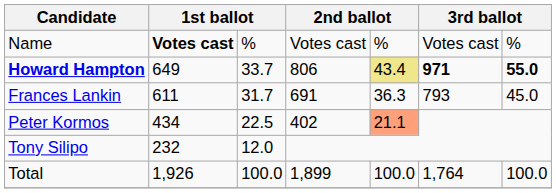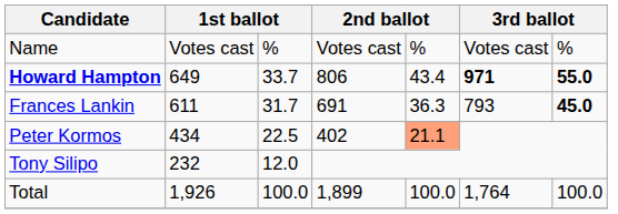Name | column 2: bold -> normal
Howard Hampton | column 5: khaki background -> no background
Frances Lankin | column 7: normal -> bold
